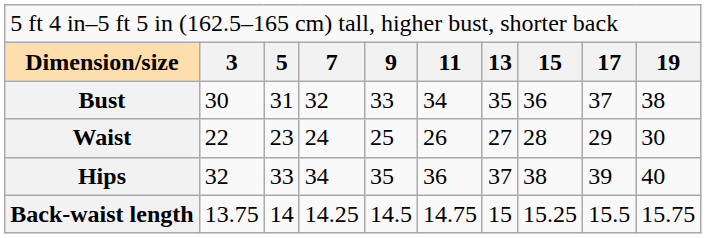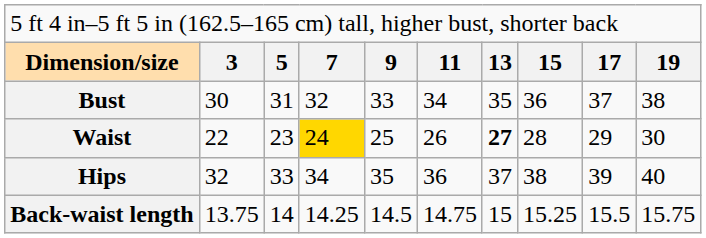Waist | column 4: no background -> gold background
Waist | column 7: normal -> bold
